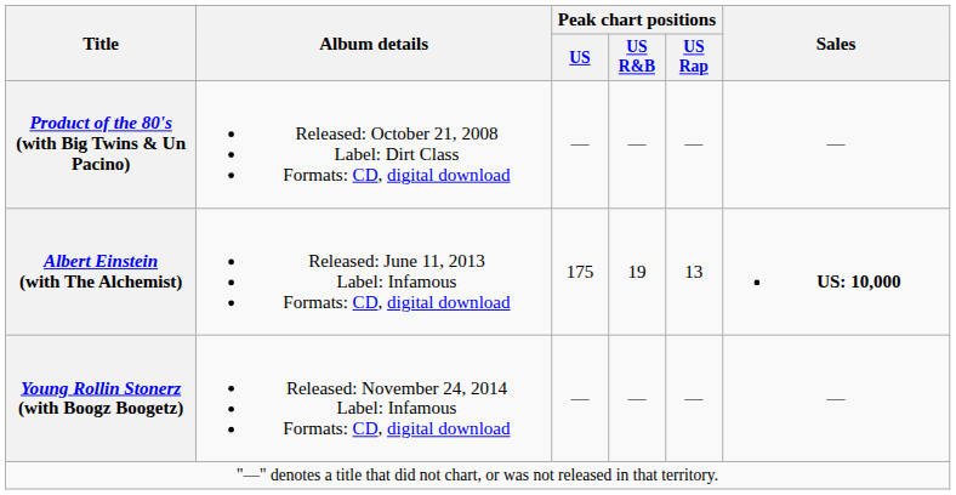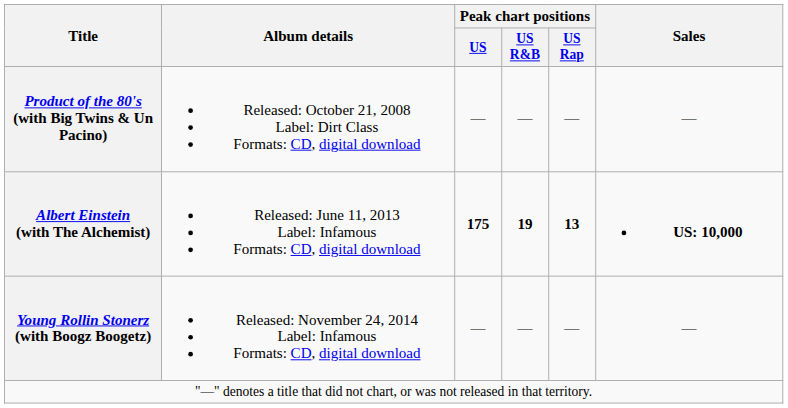Albert Einstein (with The Alchemist) | Peak chart positions / US: normal -> bold
Albert Einstein (with The Alchemist) | Peak chart positions / US R&B: normal -> bold
Albert Einstein (with The Alchemist) | Peak chart positions / US Rap: normal -> bold
